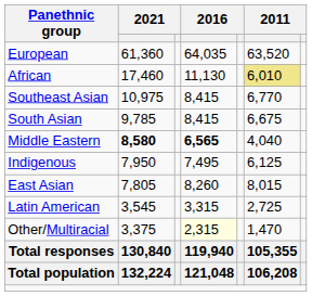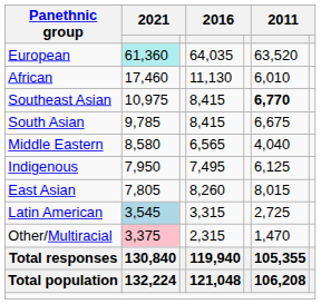European | column 2: no background -> paleturquoise background
African | column 6: khaki background -> no background
Southeast Asian | column 6: normal -> bold
Middle Eastern | column 2: bold -> normal
Middle Eastern | column 4: bold -> normal
Latin American | column 2: no background -> lightblue background
Other/Multiracial | column 2: no background -> pink background
Other/Multiracial | column 4: lightyellow background -> no background
